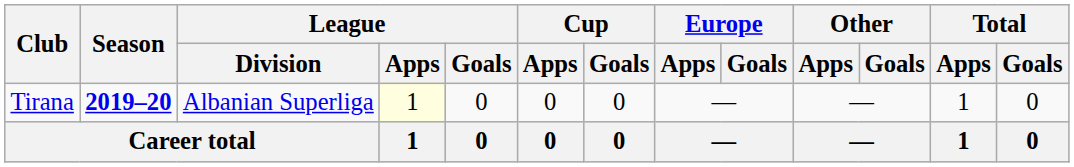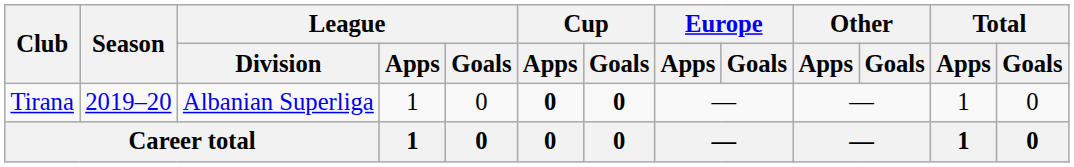Tirana | Season: bold -> normal
Tirana | League / Apps: lightyellow background -> no background
Tirana | Cup / Apps: normal -> bold
Tirana | Cup / Goals: normal -> bold
